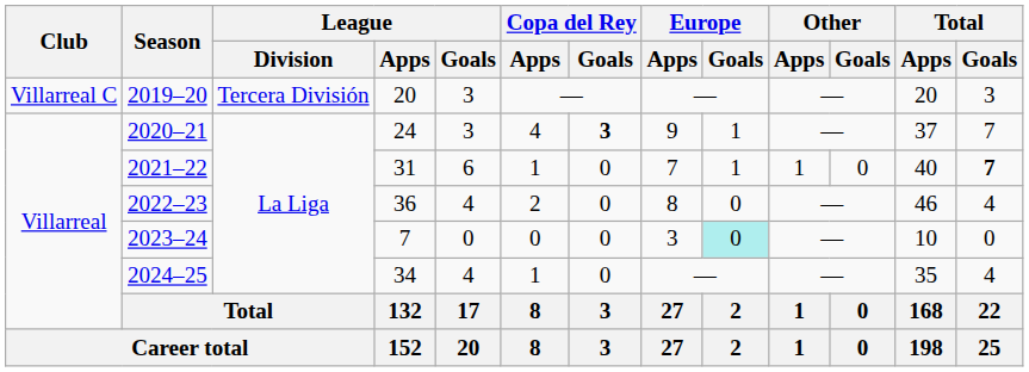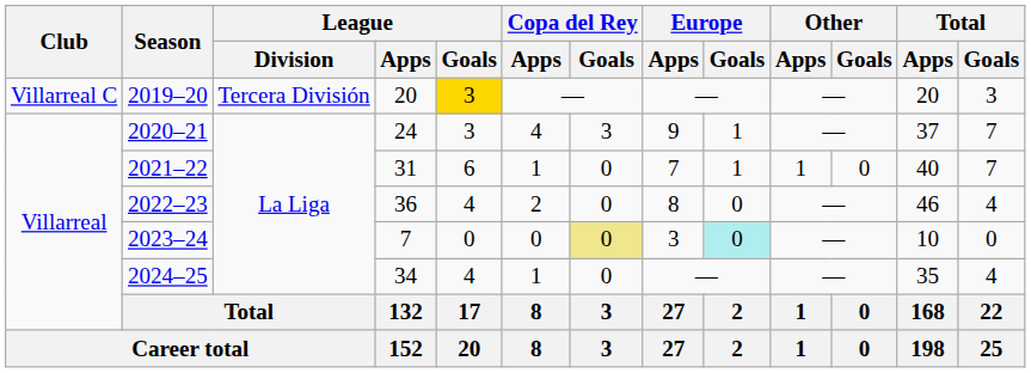2019–20 | League / Goals: no background -> gold background
2020–21 | Copa del Rey / Goals: bold -> normal
2021–22 | Total / Goals: bold -> normal
2023–24 | Copa del Rey / Goals: no background -> khaki background
